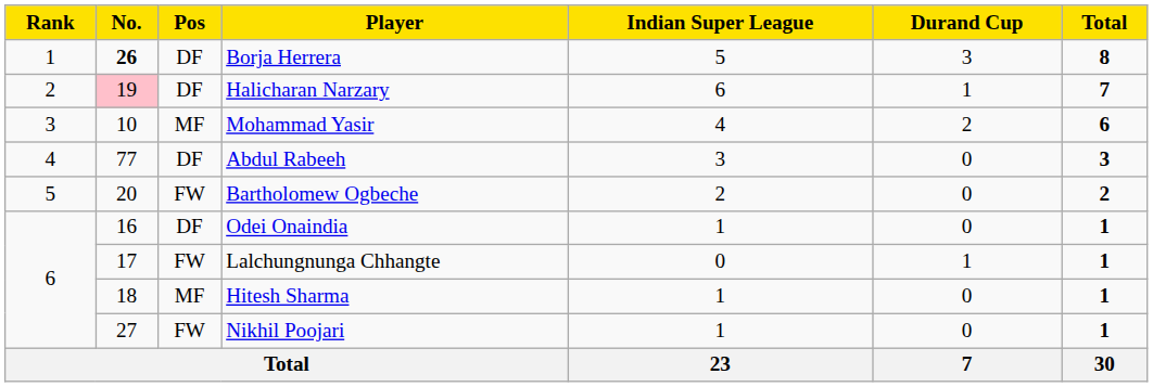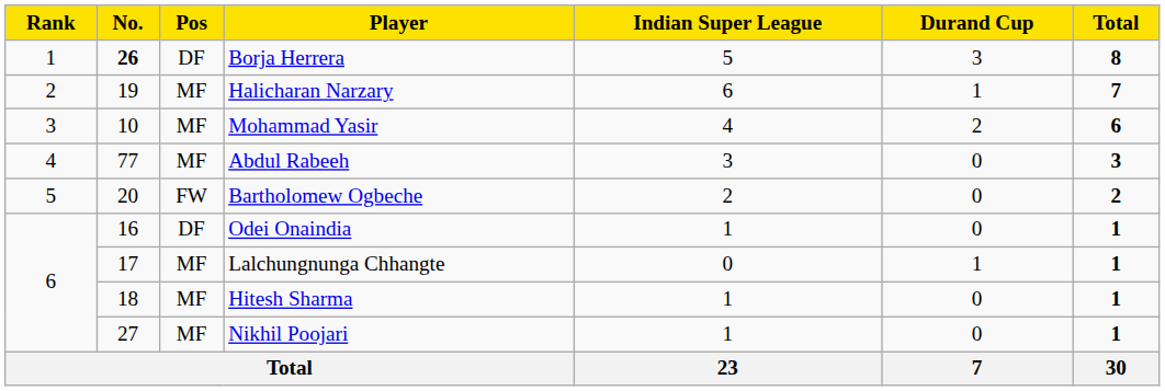Halicharan Narzary | No.: pink background -> no background
Halicharan Narzary | Pos: DF -> MF
Abdul Rabeeh | Pos: DF -> MF
Lalchungnunga Chhangte | Pos: FW -> MF
Nikhil Poojari | Pos: FW -> MF
